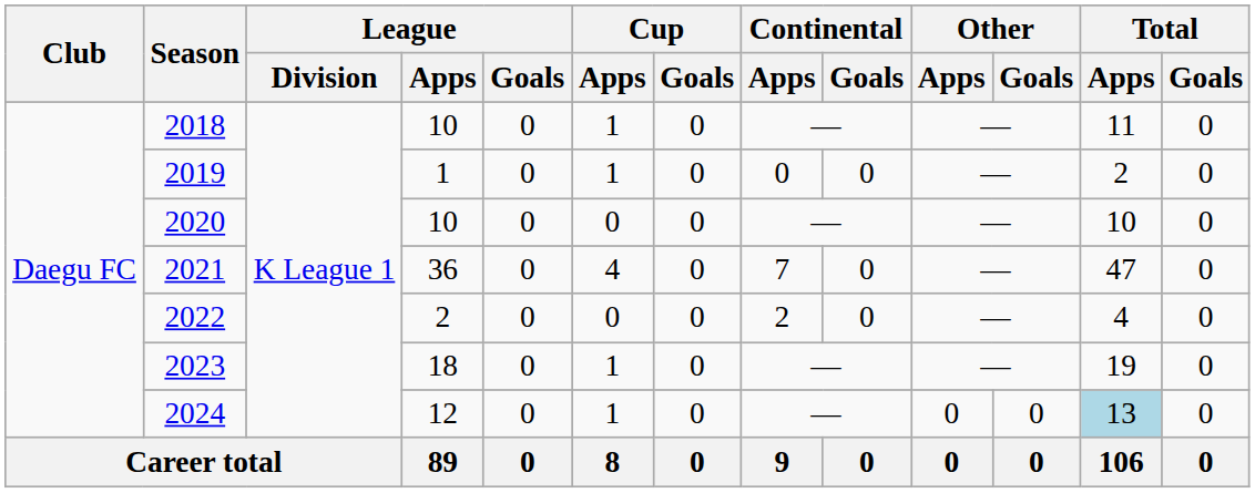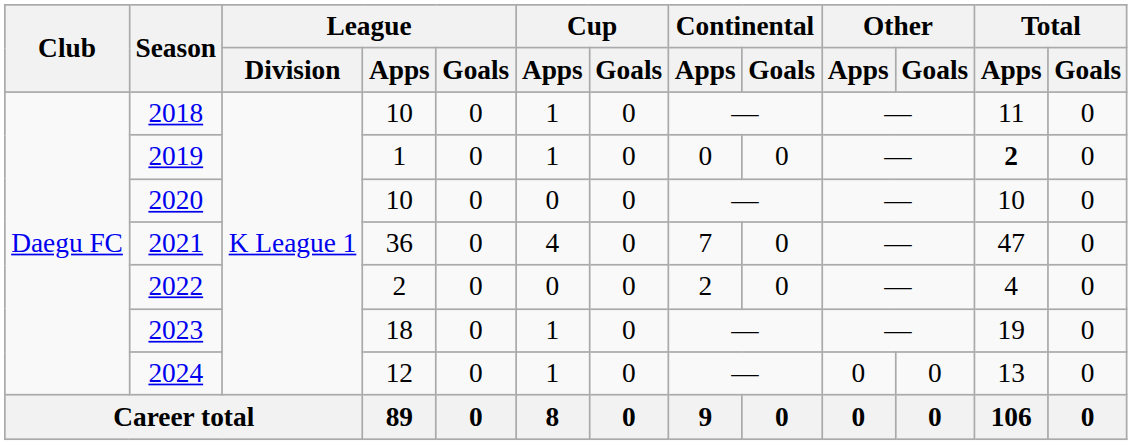2019 | Total / Apps: normal -> bold
2024 | Total / Apps: lightblue background -> no background
